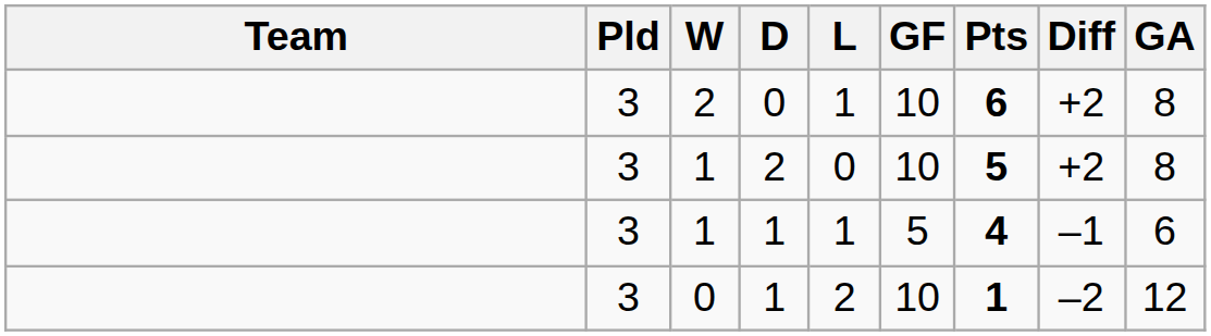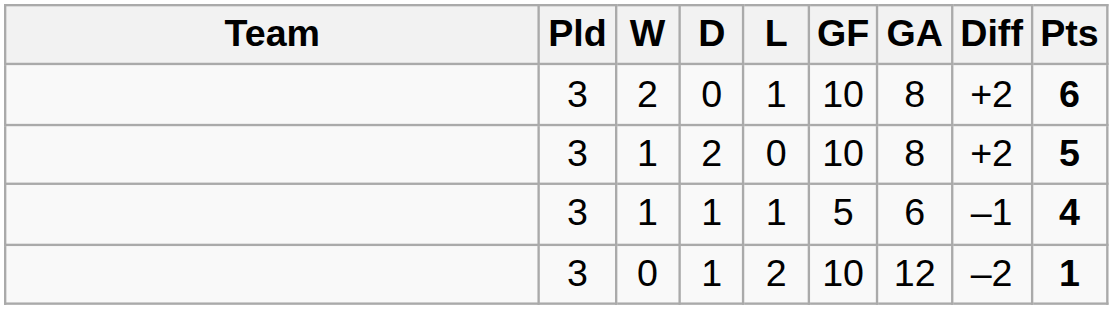columns swapped: GA <-> Pts
